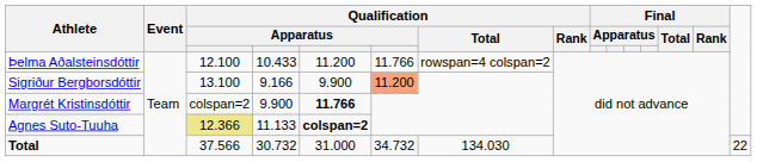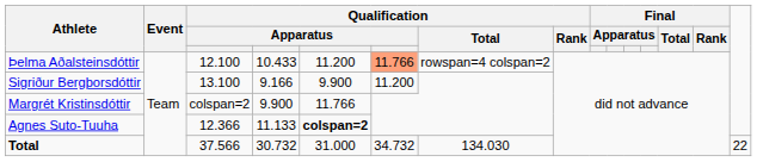Þelma Aðalsteinsdóttir | column 6: no background -> lightsalmon background
Sigriður Bergþorsdóttir | column 6: lightsalmon background -> no background
Margrét Kristinsdóttir | column 5: bold -> normal
Agnes Suto-Tuuha | column 3: khaki background -> no background
